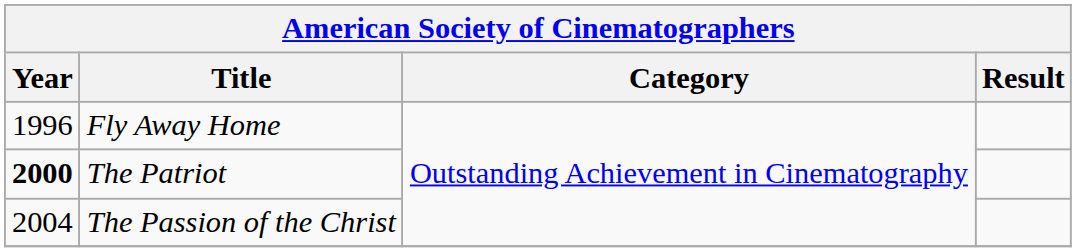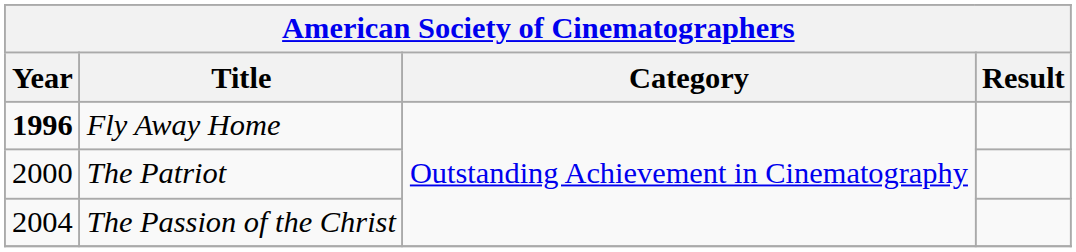Fly Away Home | Year: normal -> bold
The Patriot | Year: bold -> normal
